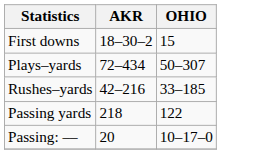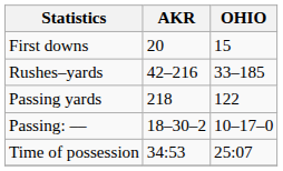First downs | AKR: 18–30–2 -> 20
- row: Plays–yards | 72–434 | 50–307
Passing: –– | AKR: 20 -> 18–30–2
+ row: Time of possession | 34:53 | 25:07
